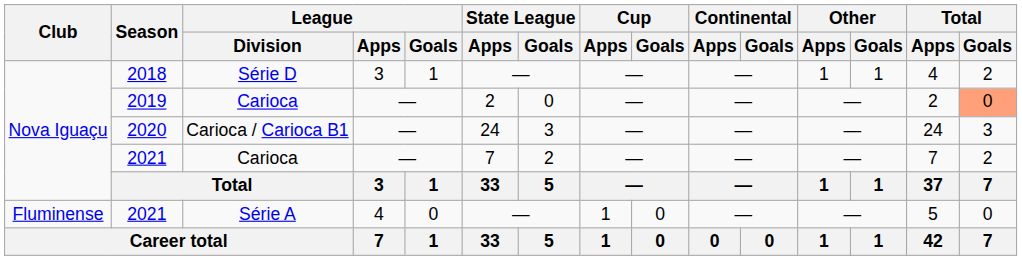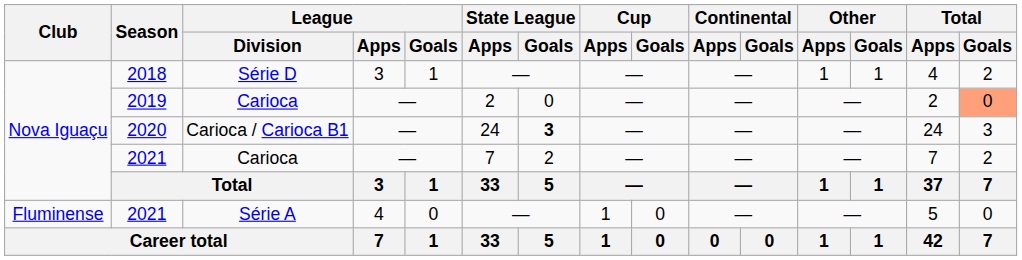2020 | State League / Goals: normal -> bold
